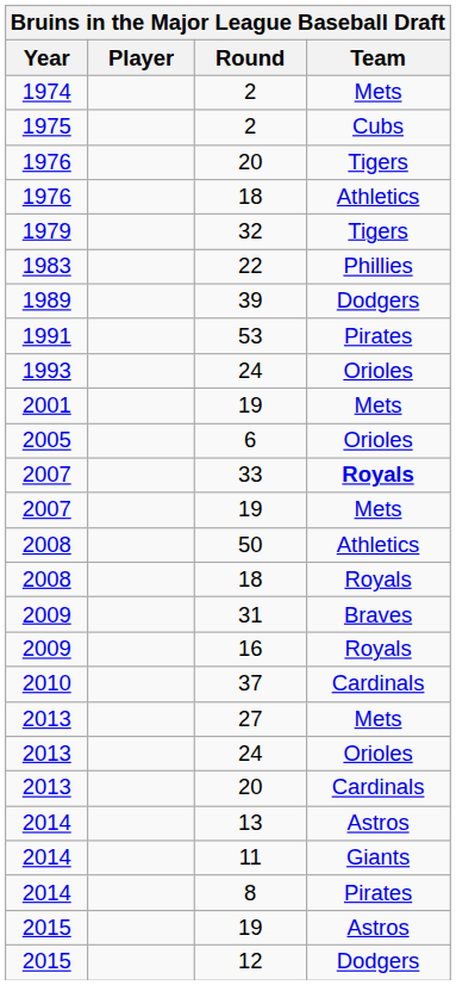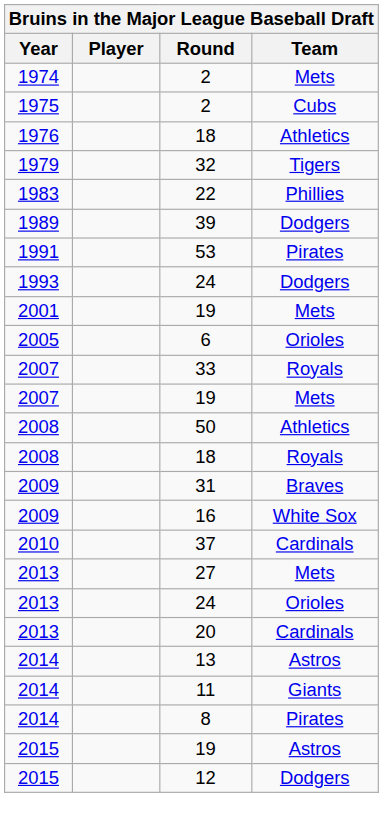- row: 1976 | 20 | Tigers
1993 / 24 | Team: Orioles -> Dodgers
33 | Team: bold -> normal
16 | Team: Royals -> White Sox
